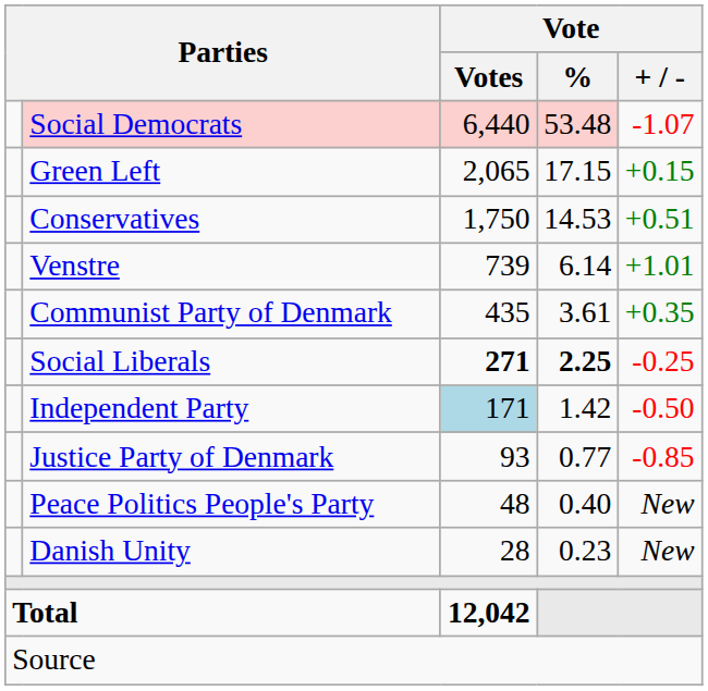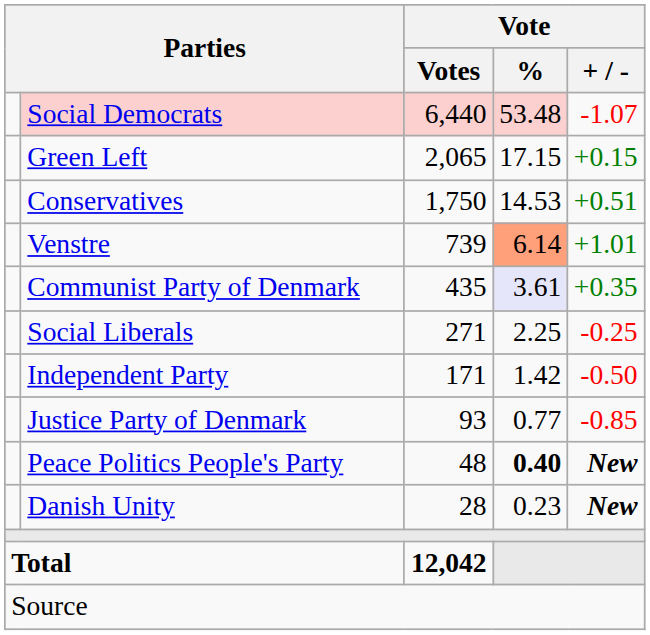Venstre | Vote / %: no background -> lightsalmon background
Communist Party of Denmark | Vote / %: no background -> lavender background
Social Liberals | Vote / Votes: bold -> normal
Social Liberals | Vote / %: bold -> normal
Independent Party | Vote / Votes: lightblue background -> no background
Peace Politics People's Party | Vote / %: normal -> bold
Peace Politics People's Party | Vote / + / -: normal -> bold
Danish Unity | Vote / + / -: normal -> bold
